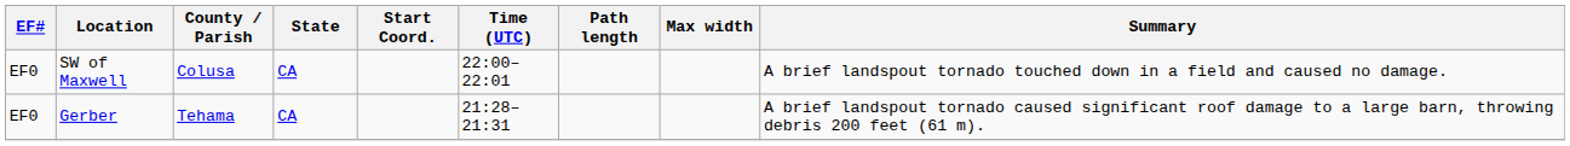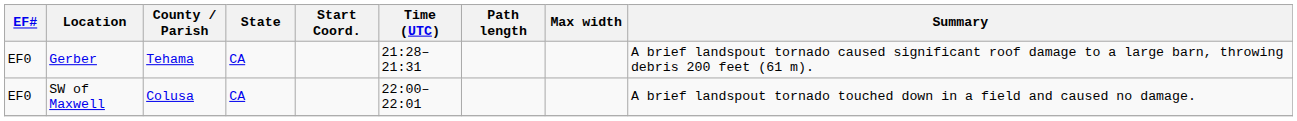rows swapped: Gerber <-> SW of Maxwell
